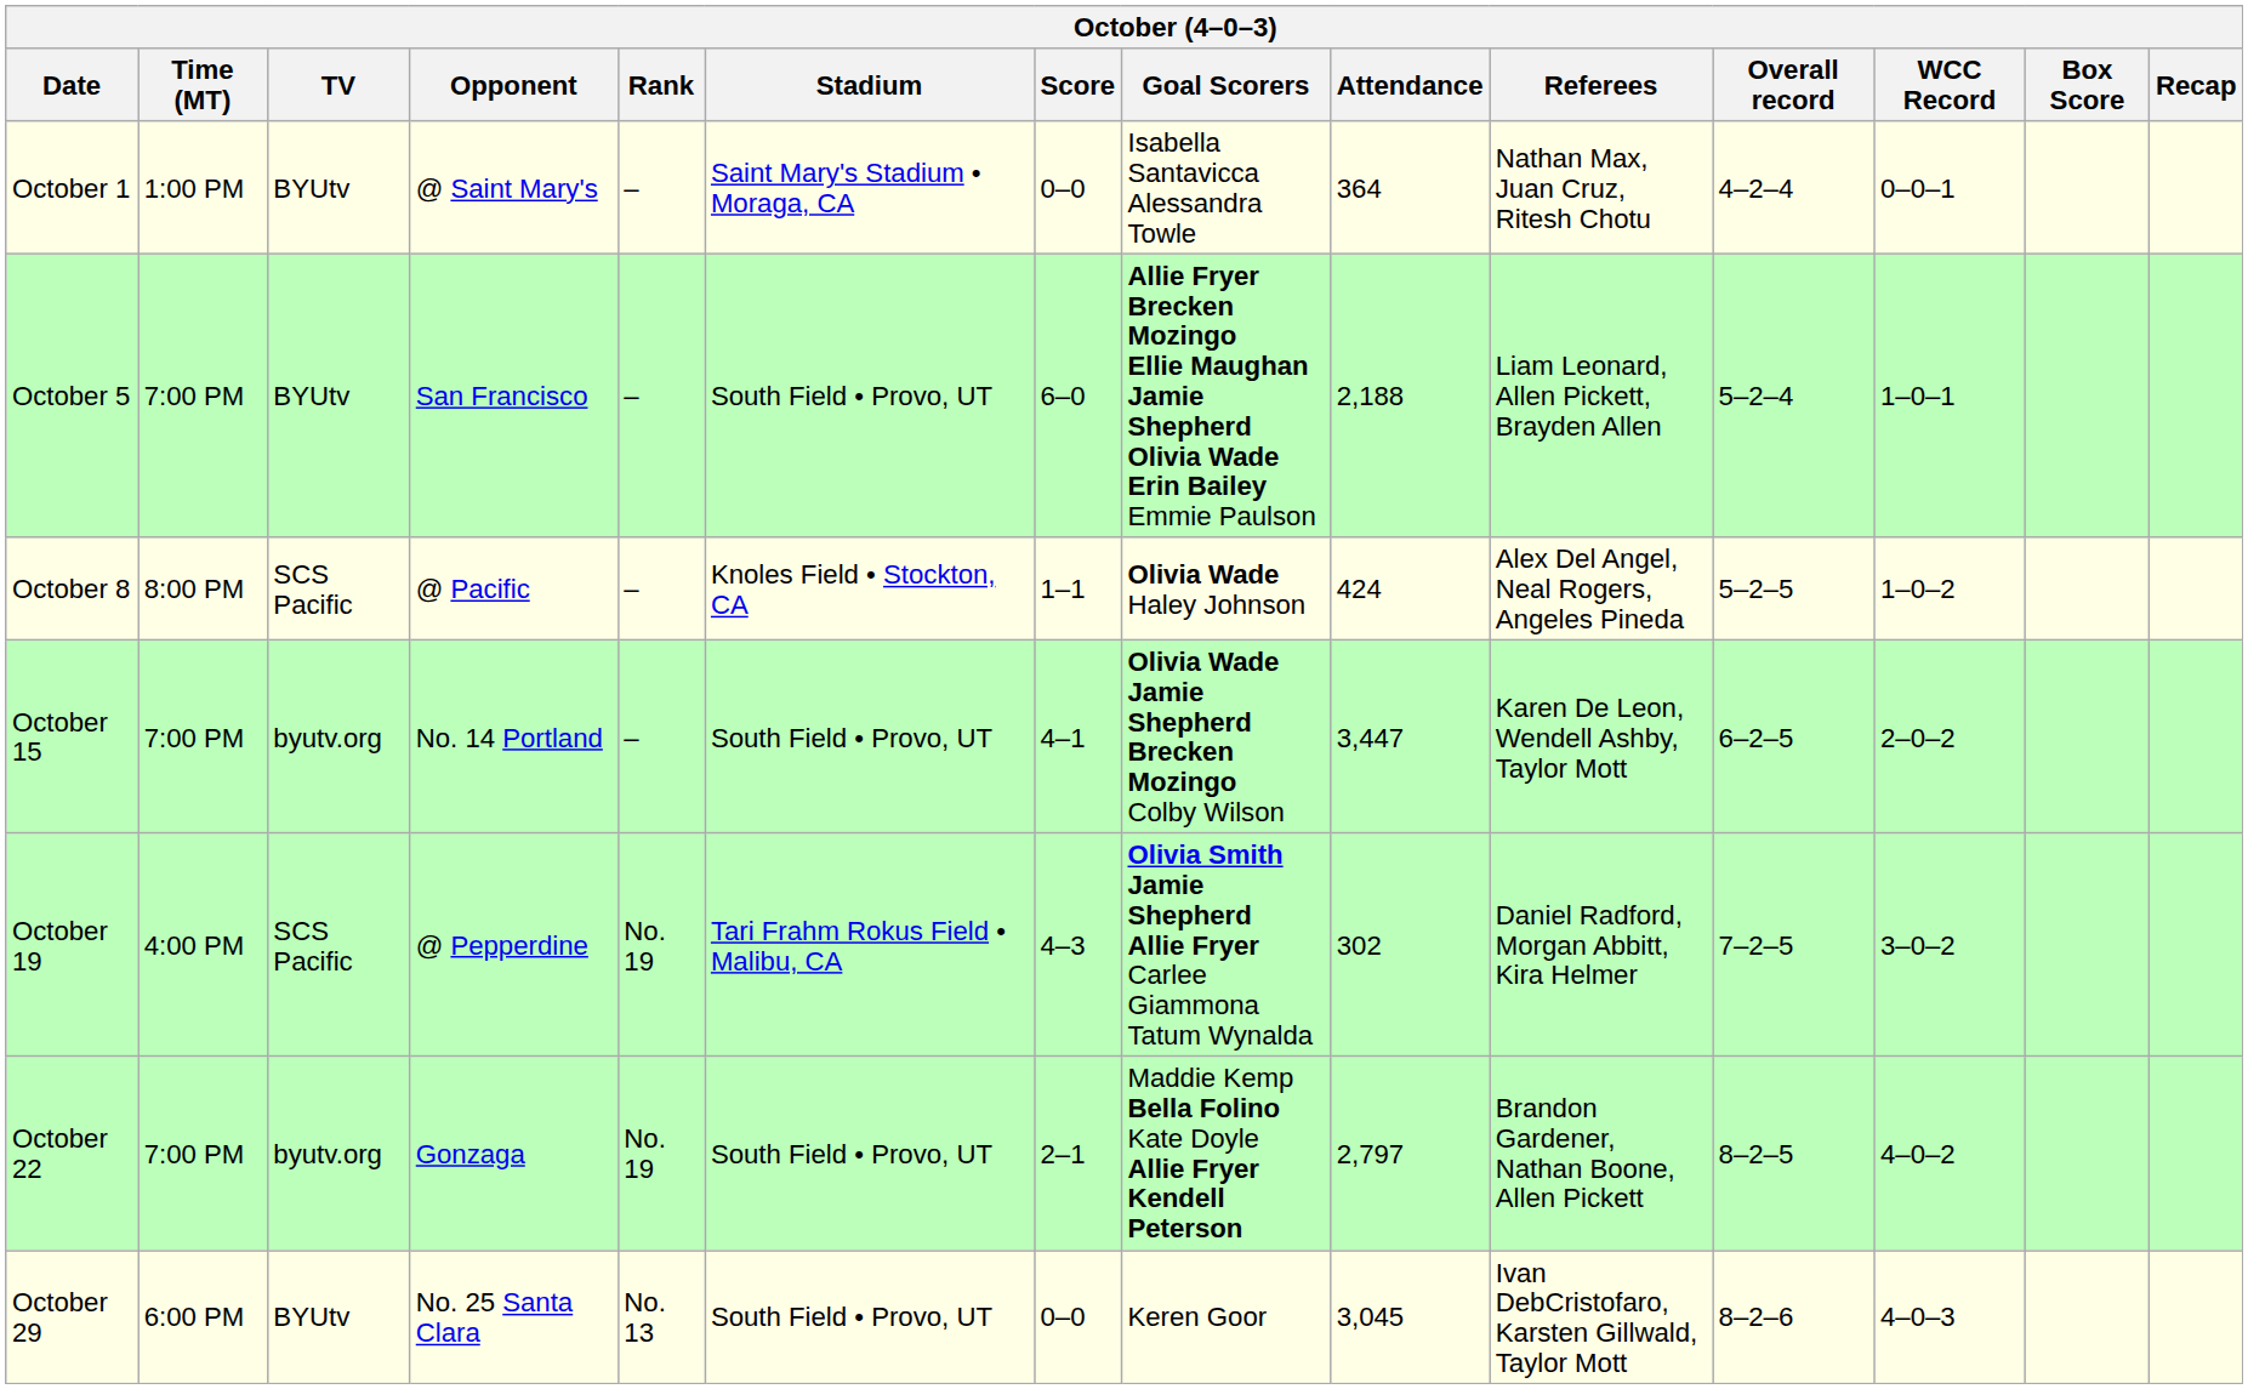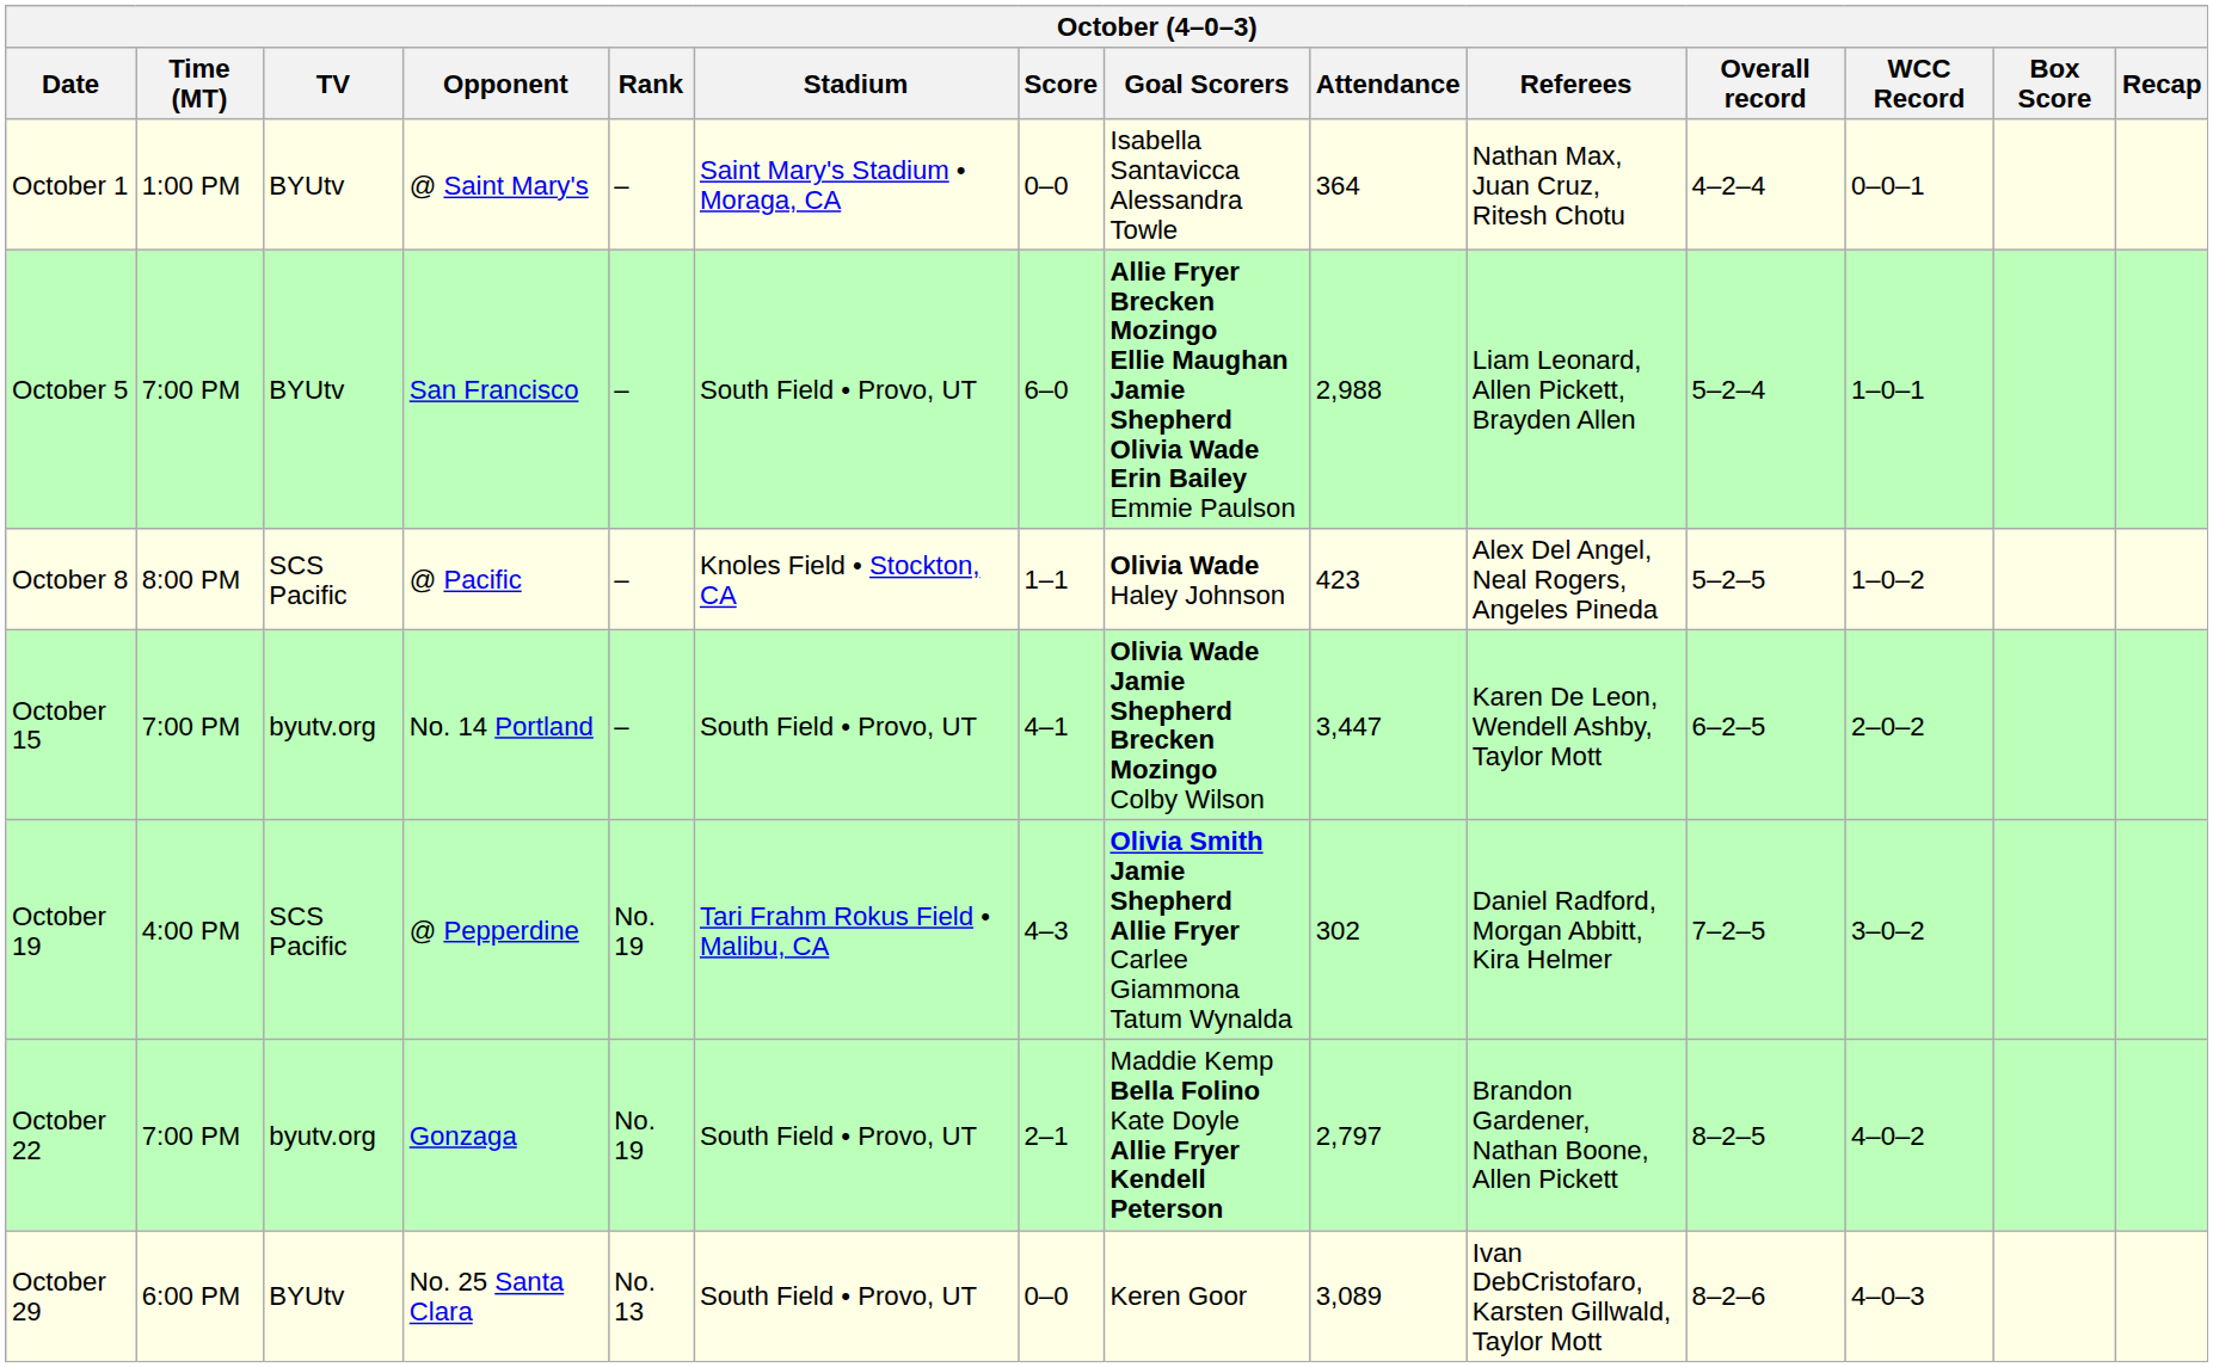October 5 | Attendance: 2,188 -> 2,988
October 8 | Attendance: 424 -> 423
October 29 | Attendance: 3,045 -> 3,089
